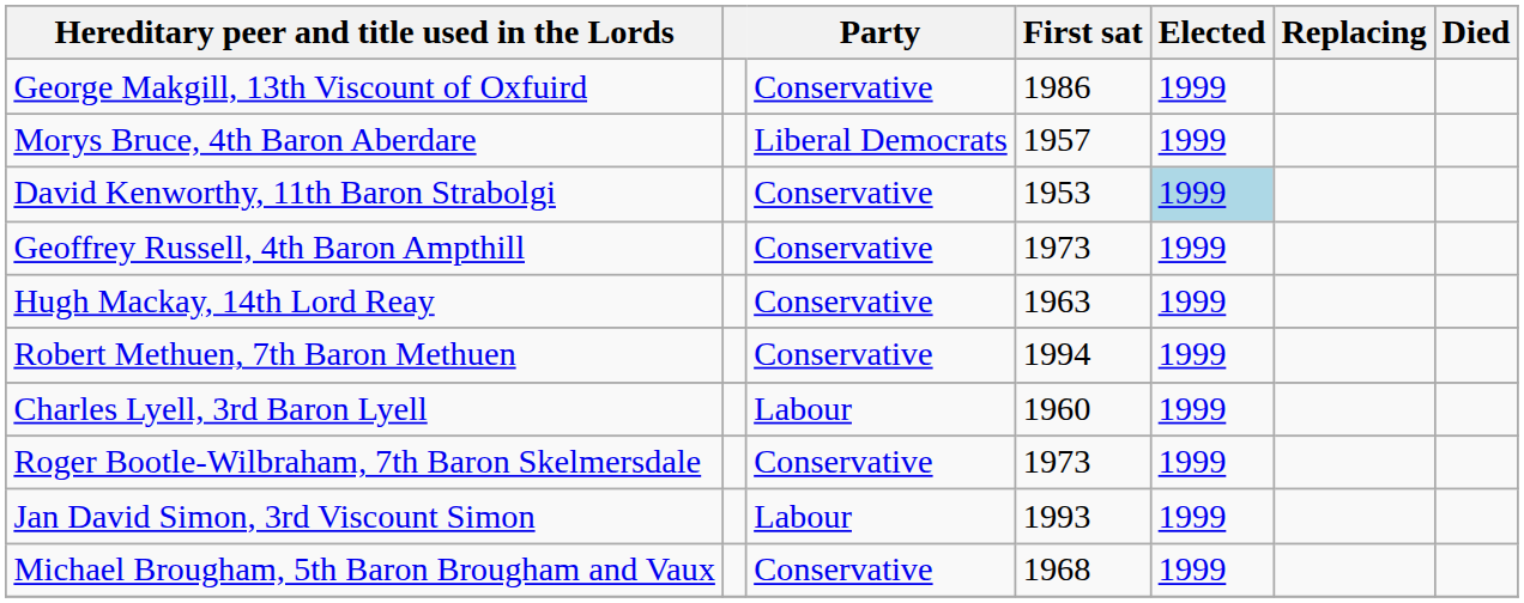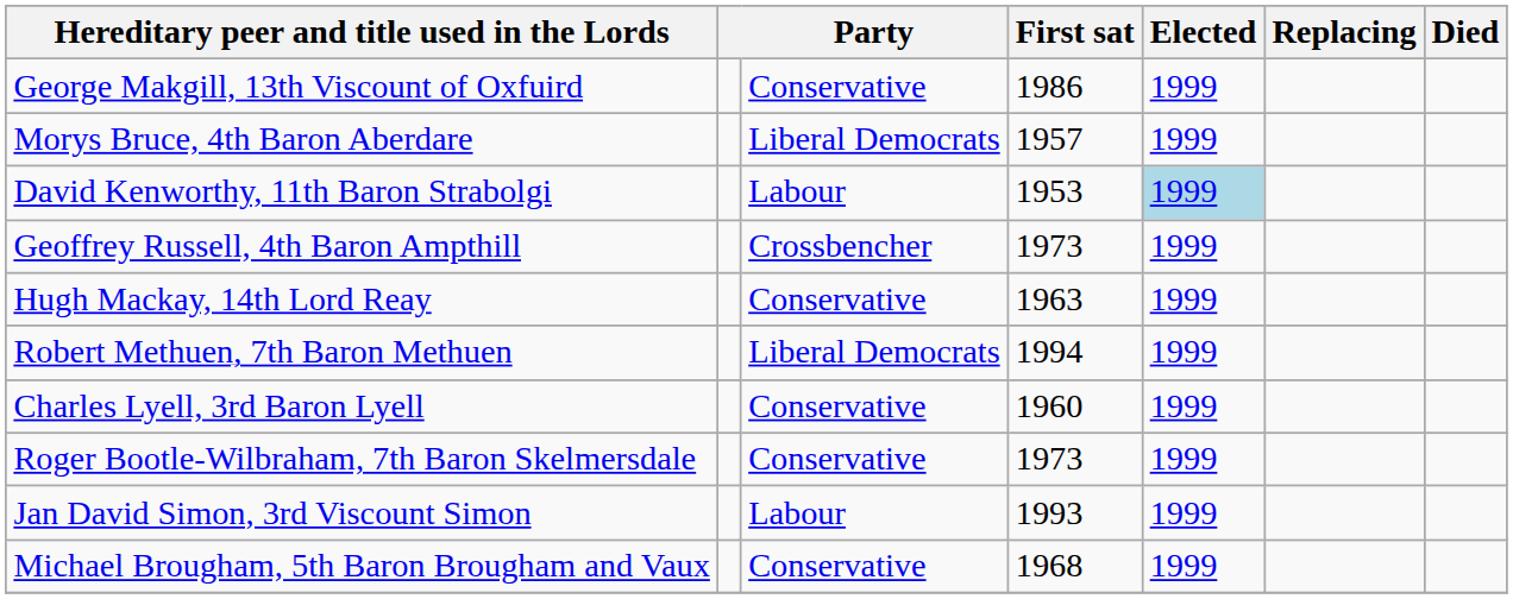David Kenworthy, 11th Baron Strabolgi | Party: Conservative -> Labour
Geoffrey Russell, 4th Baron Ampthill | Party: Conservative -> Crossbencher
Robert Methuen, 7th Baron Methuen | Party: Conservative -> Liberal Democrats
Charles Lyell, 3rd Baron Lyell | Party: Labour -> Conservative
